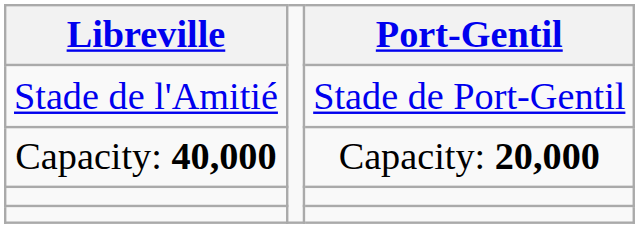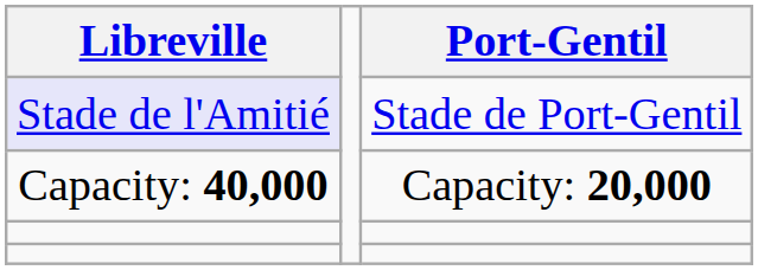Stade de l'Amitié | Libreville: no background -> lavender background
